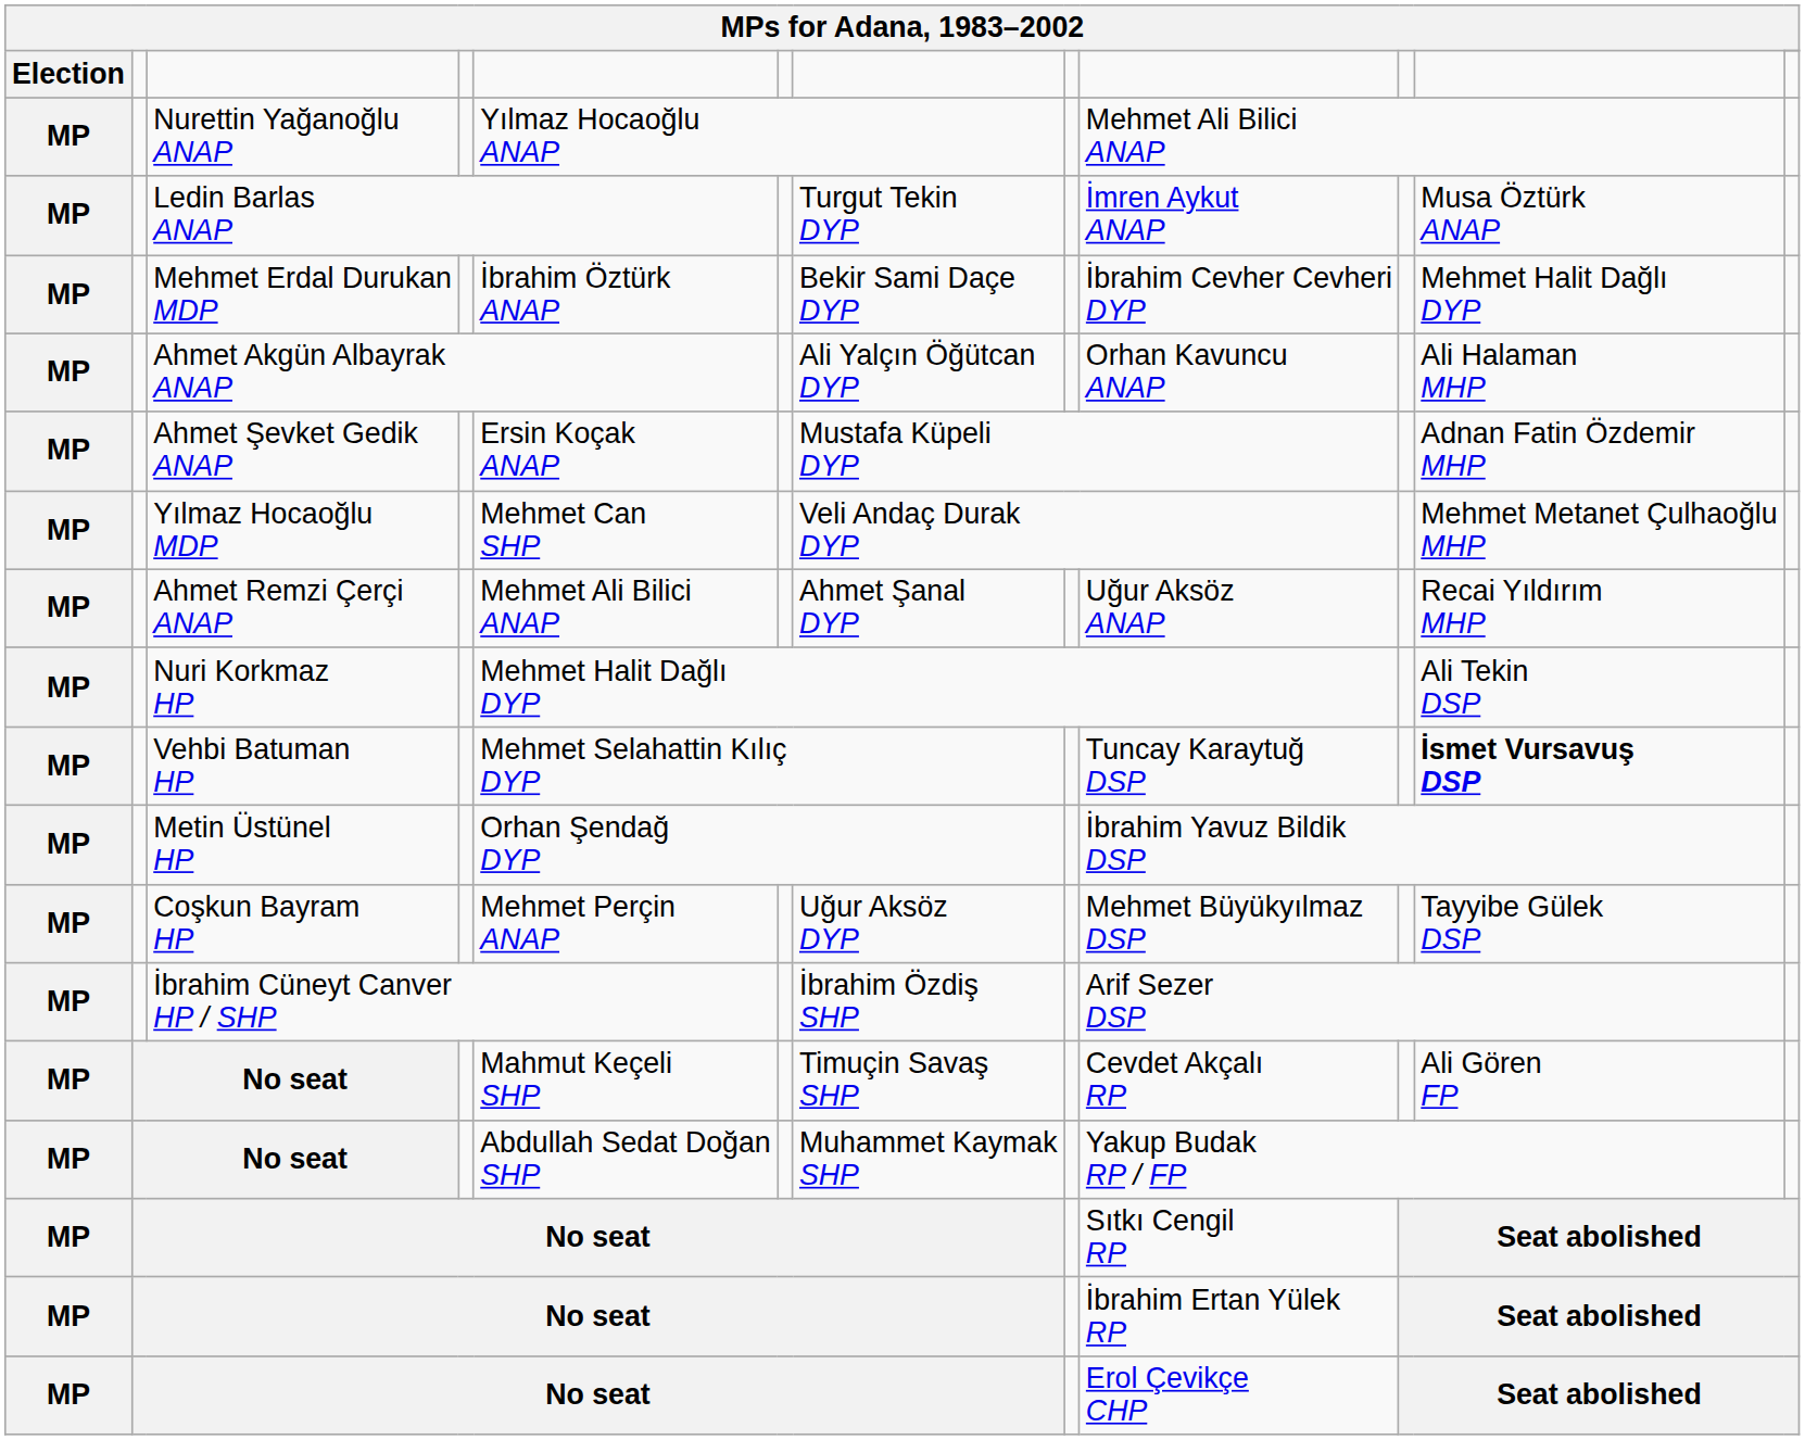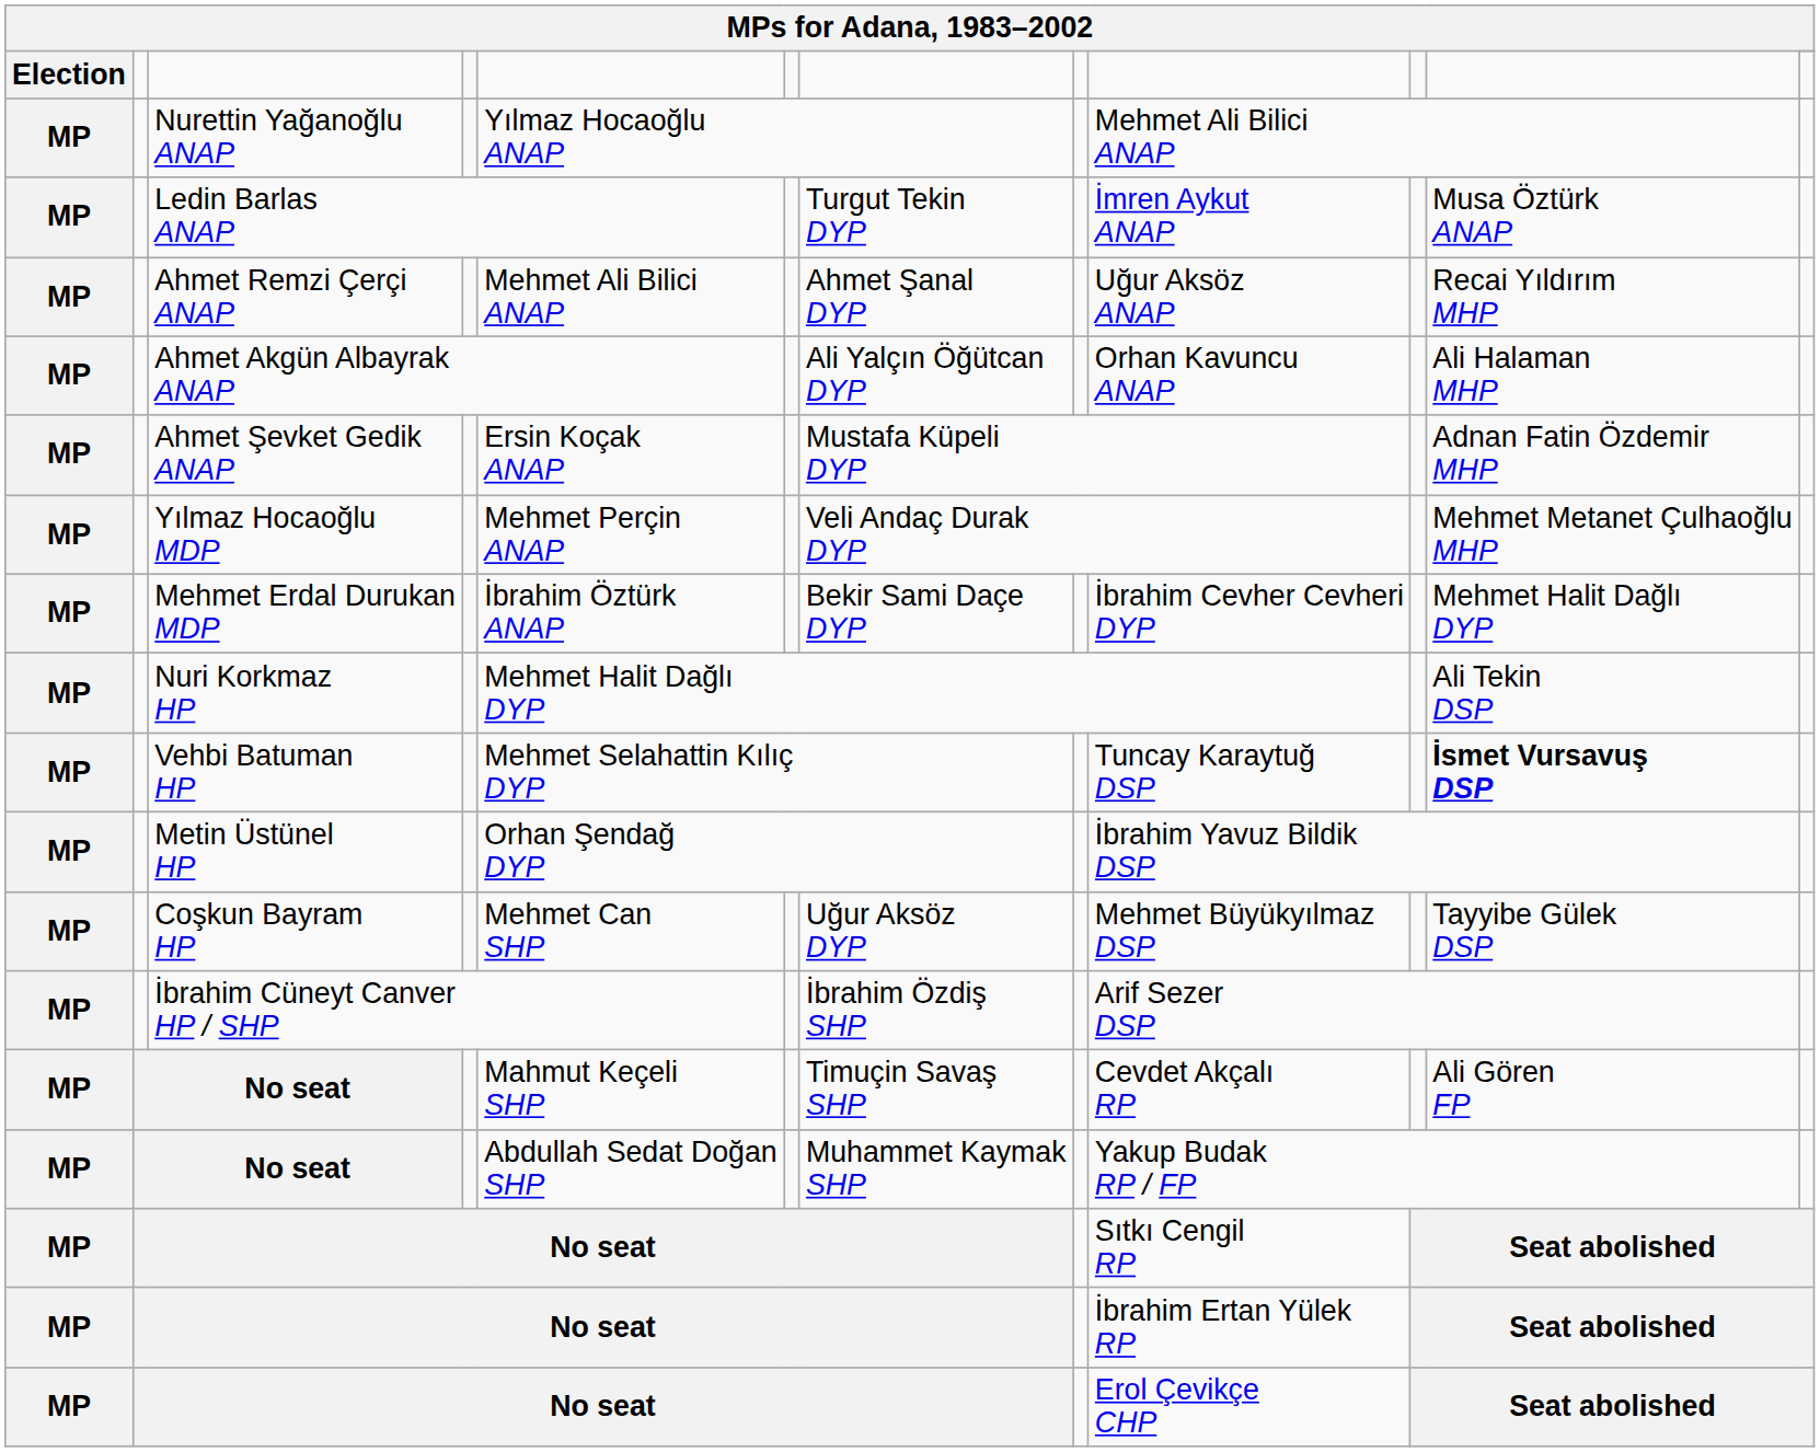rows swapped: Ahmet Remzi Çerçi ANAP <-> Mehmet Erdal Durukan MDP
Yılmaz Hocaoğlu MDP | column 5: Mehmet Can SHP -> Mehmet Perçin ANAP
Coşkun Bayram HP | column 5: Mehmet Perçin ANAP -> Mehmet Can SHP
